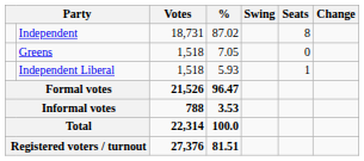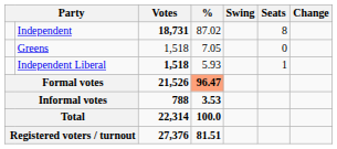Independent | Votes: normal -> bold
Independent Liberal | Votes: normal -> bold
Formal votes | %: no background -> lightsalmon background
